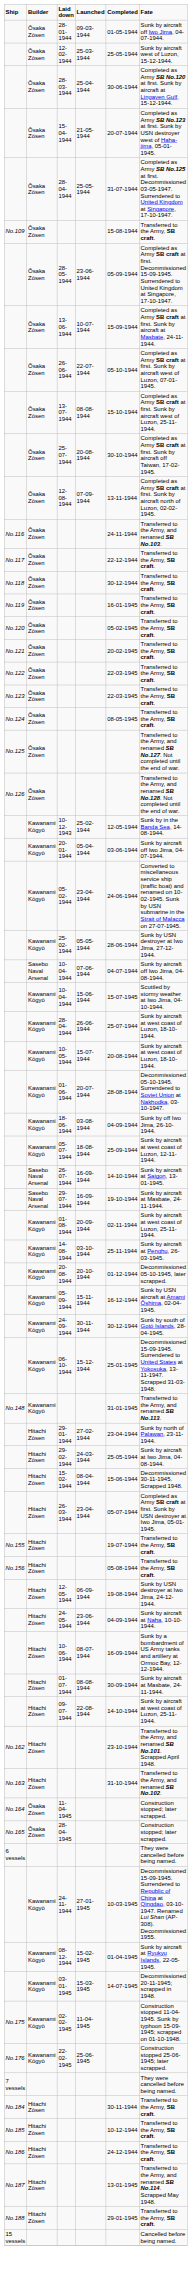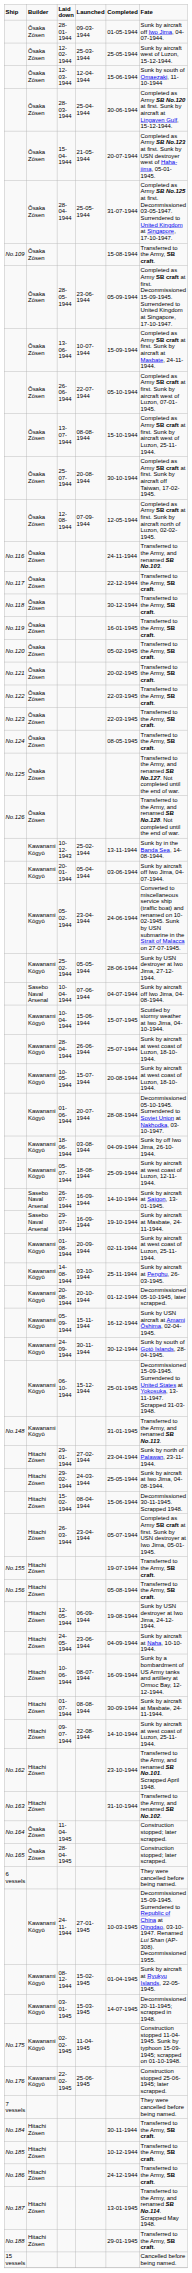+ row: Ōsaka Zōsen | 12-03-1944 | 12-04-1944 | 15-06-1944 | Sunk by south of Omaezaki, 11-10-1944
12-08-1944 | Completed: 13-11-1944 -> 12-05-1944
10-12-1943 | Completed: 12-05-1944 -> 13-11-1944
